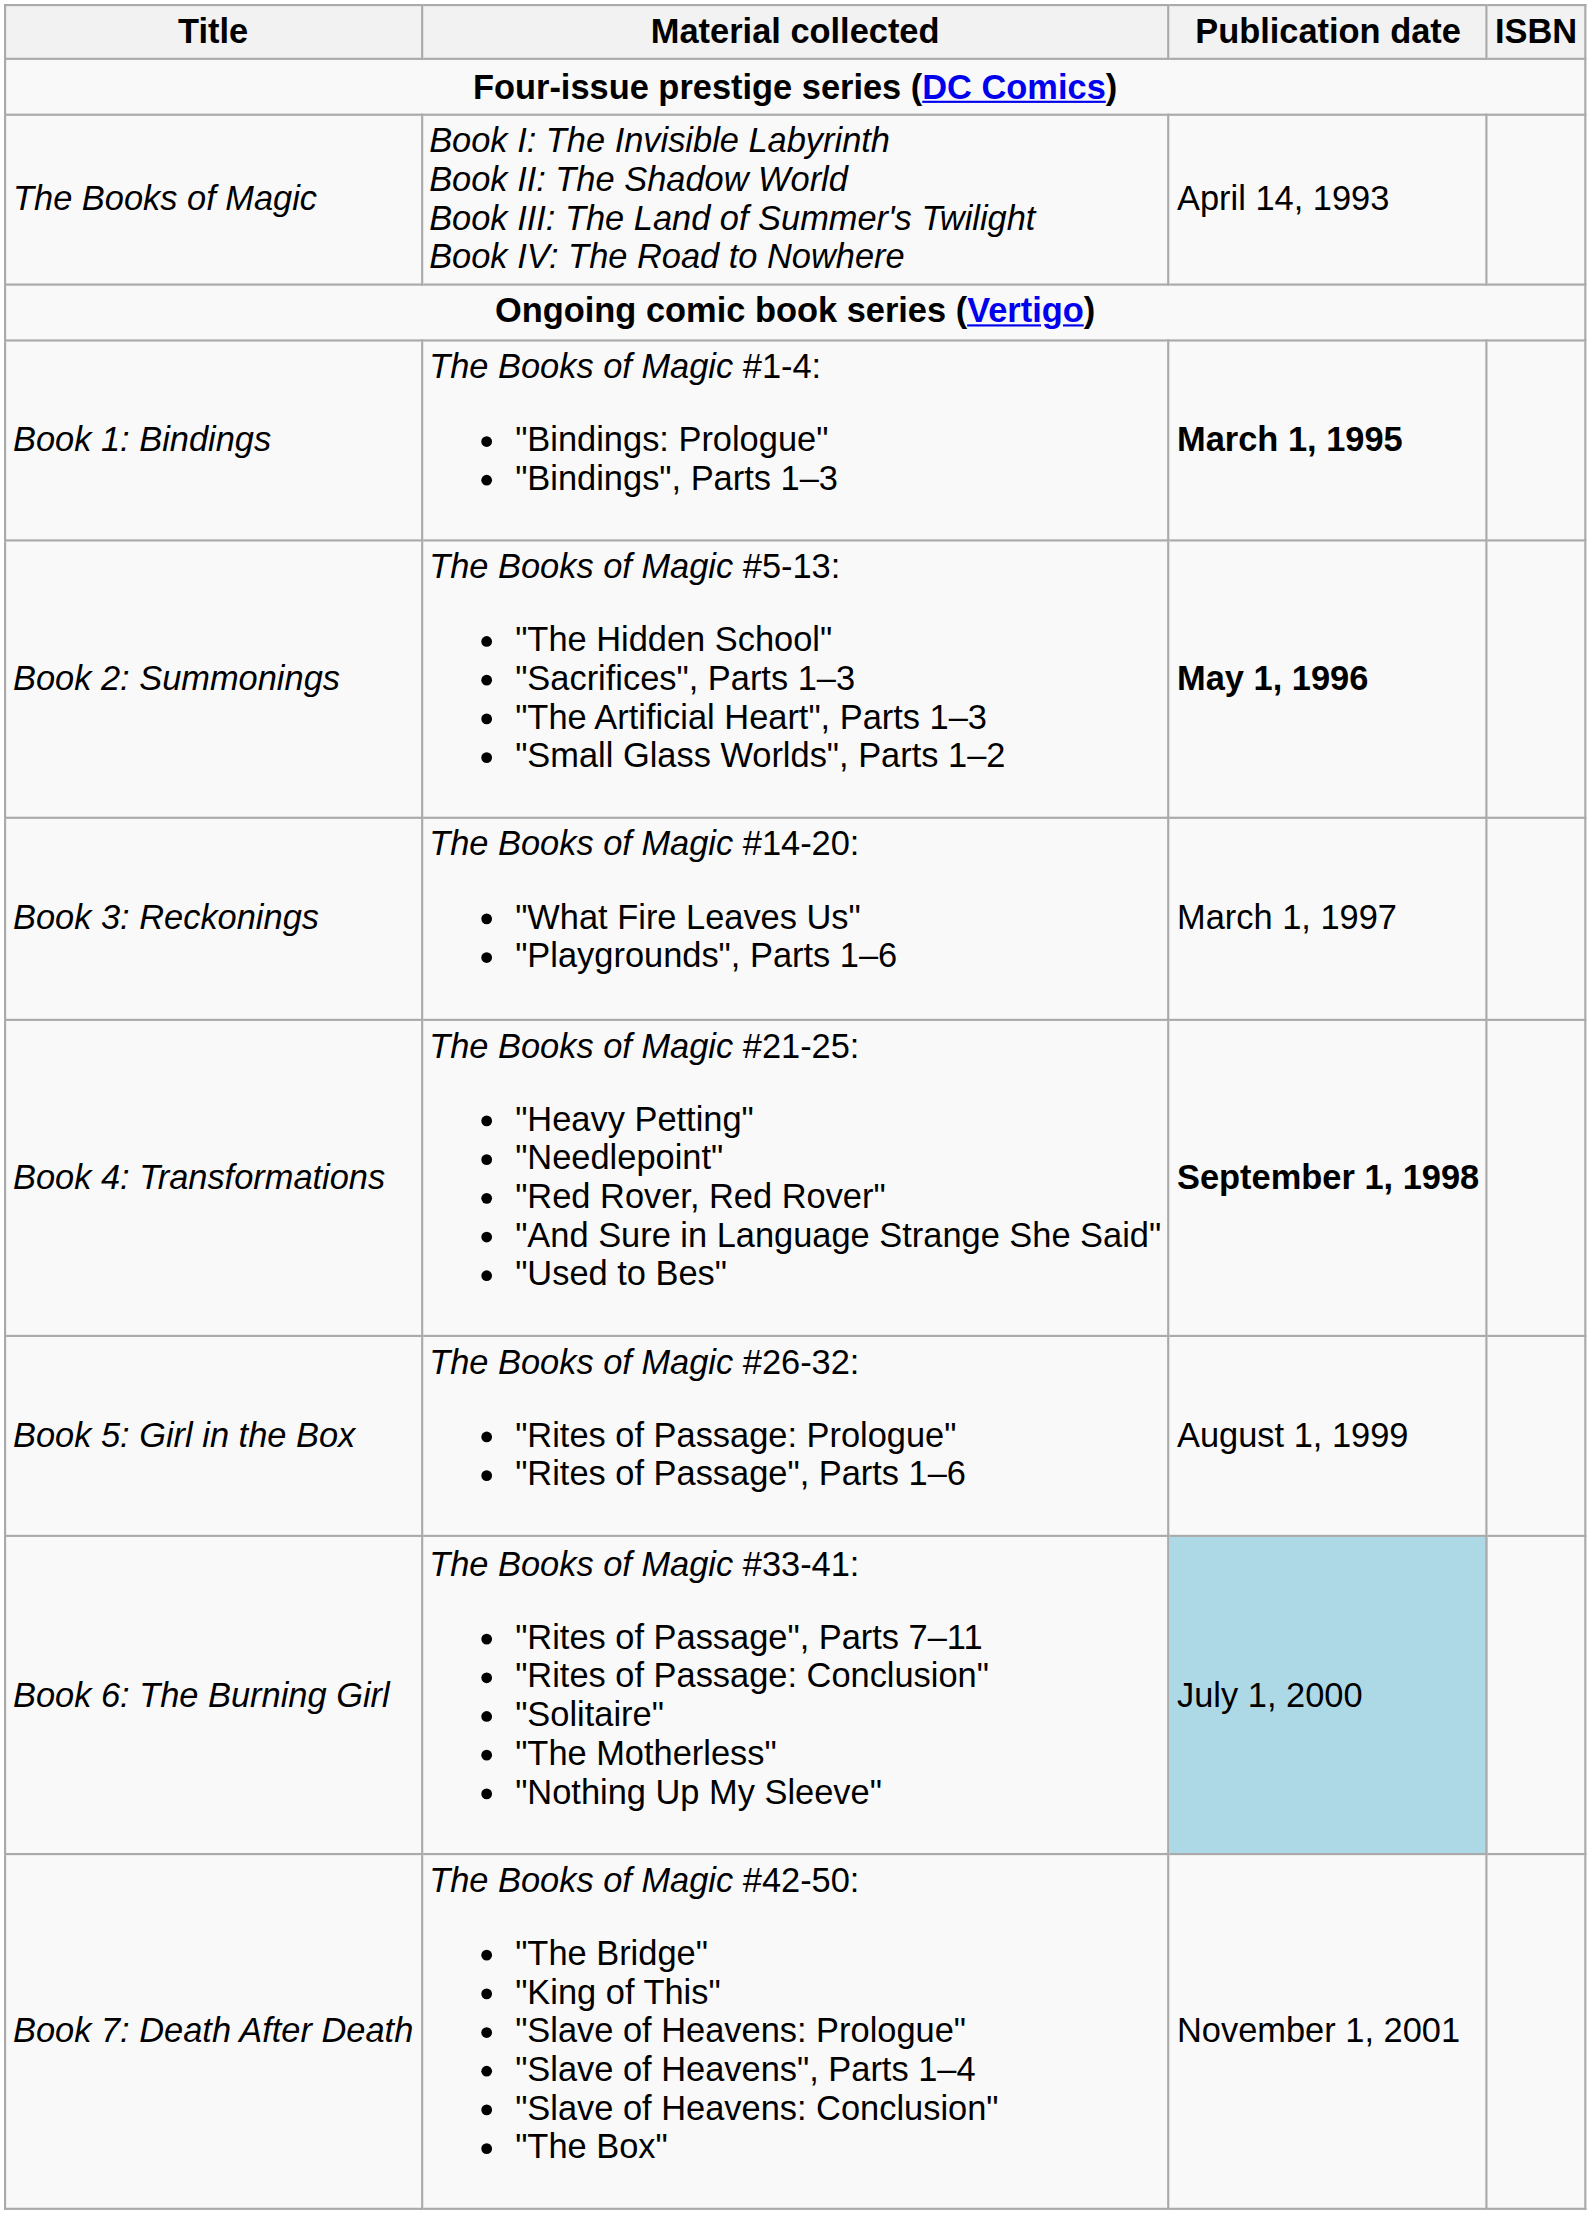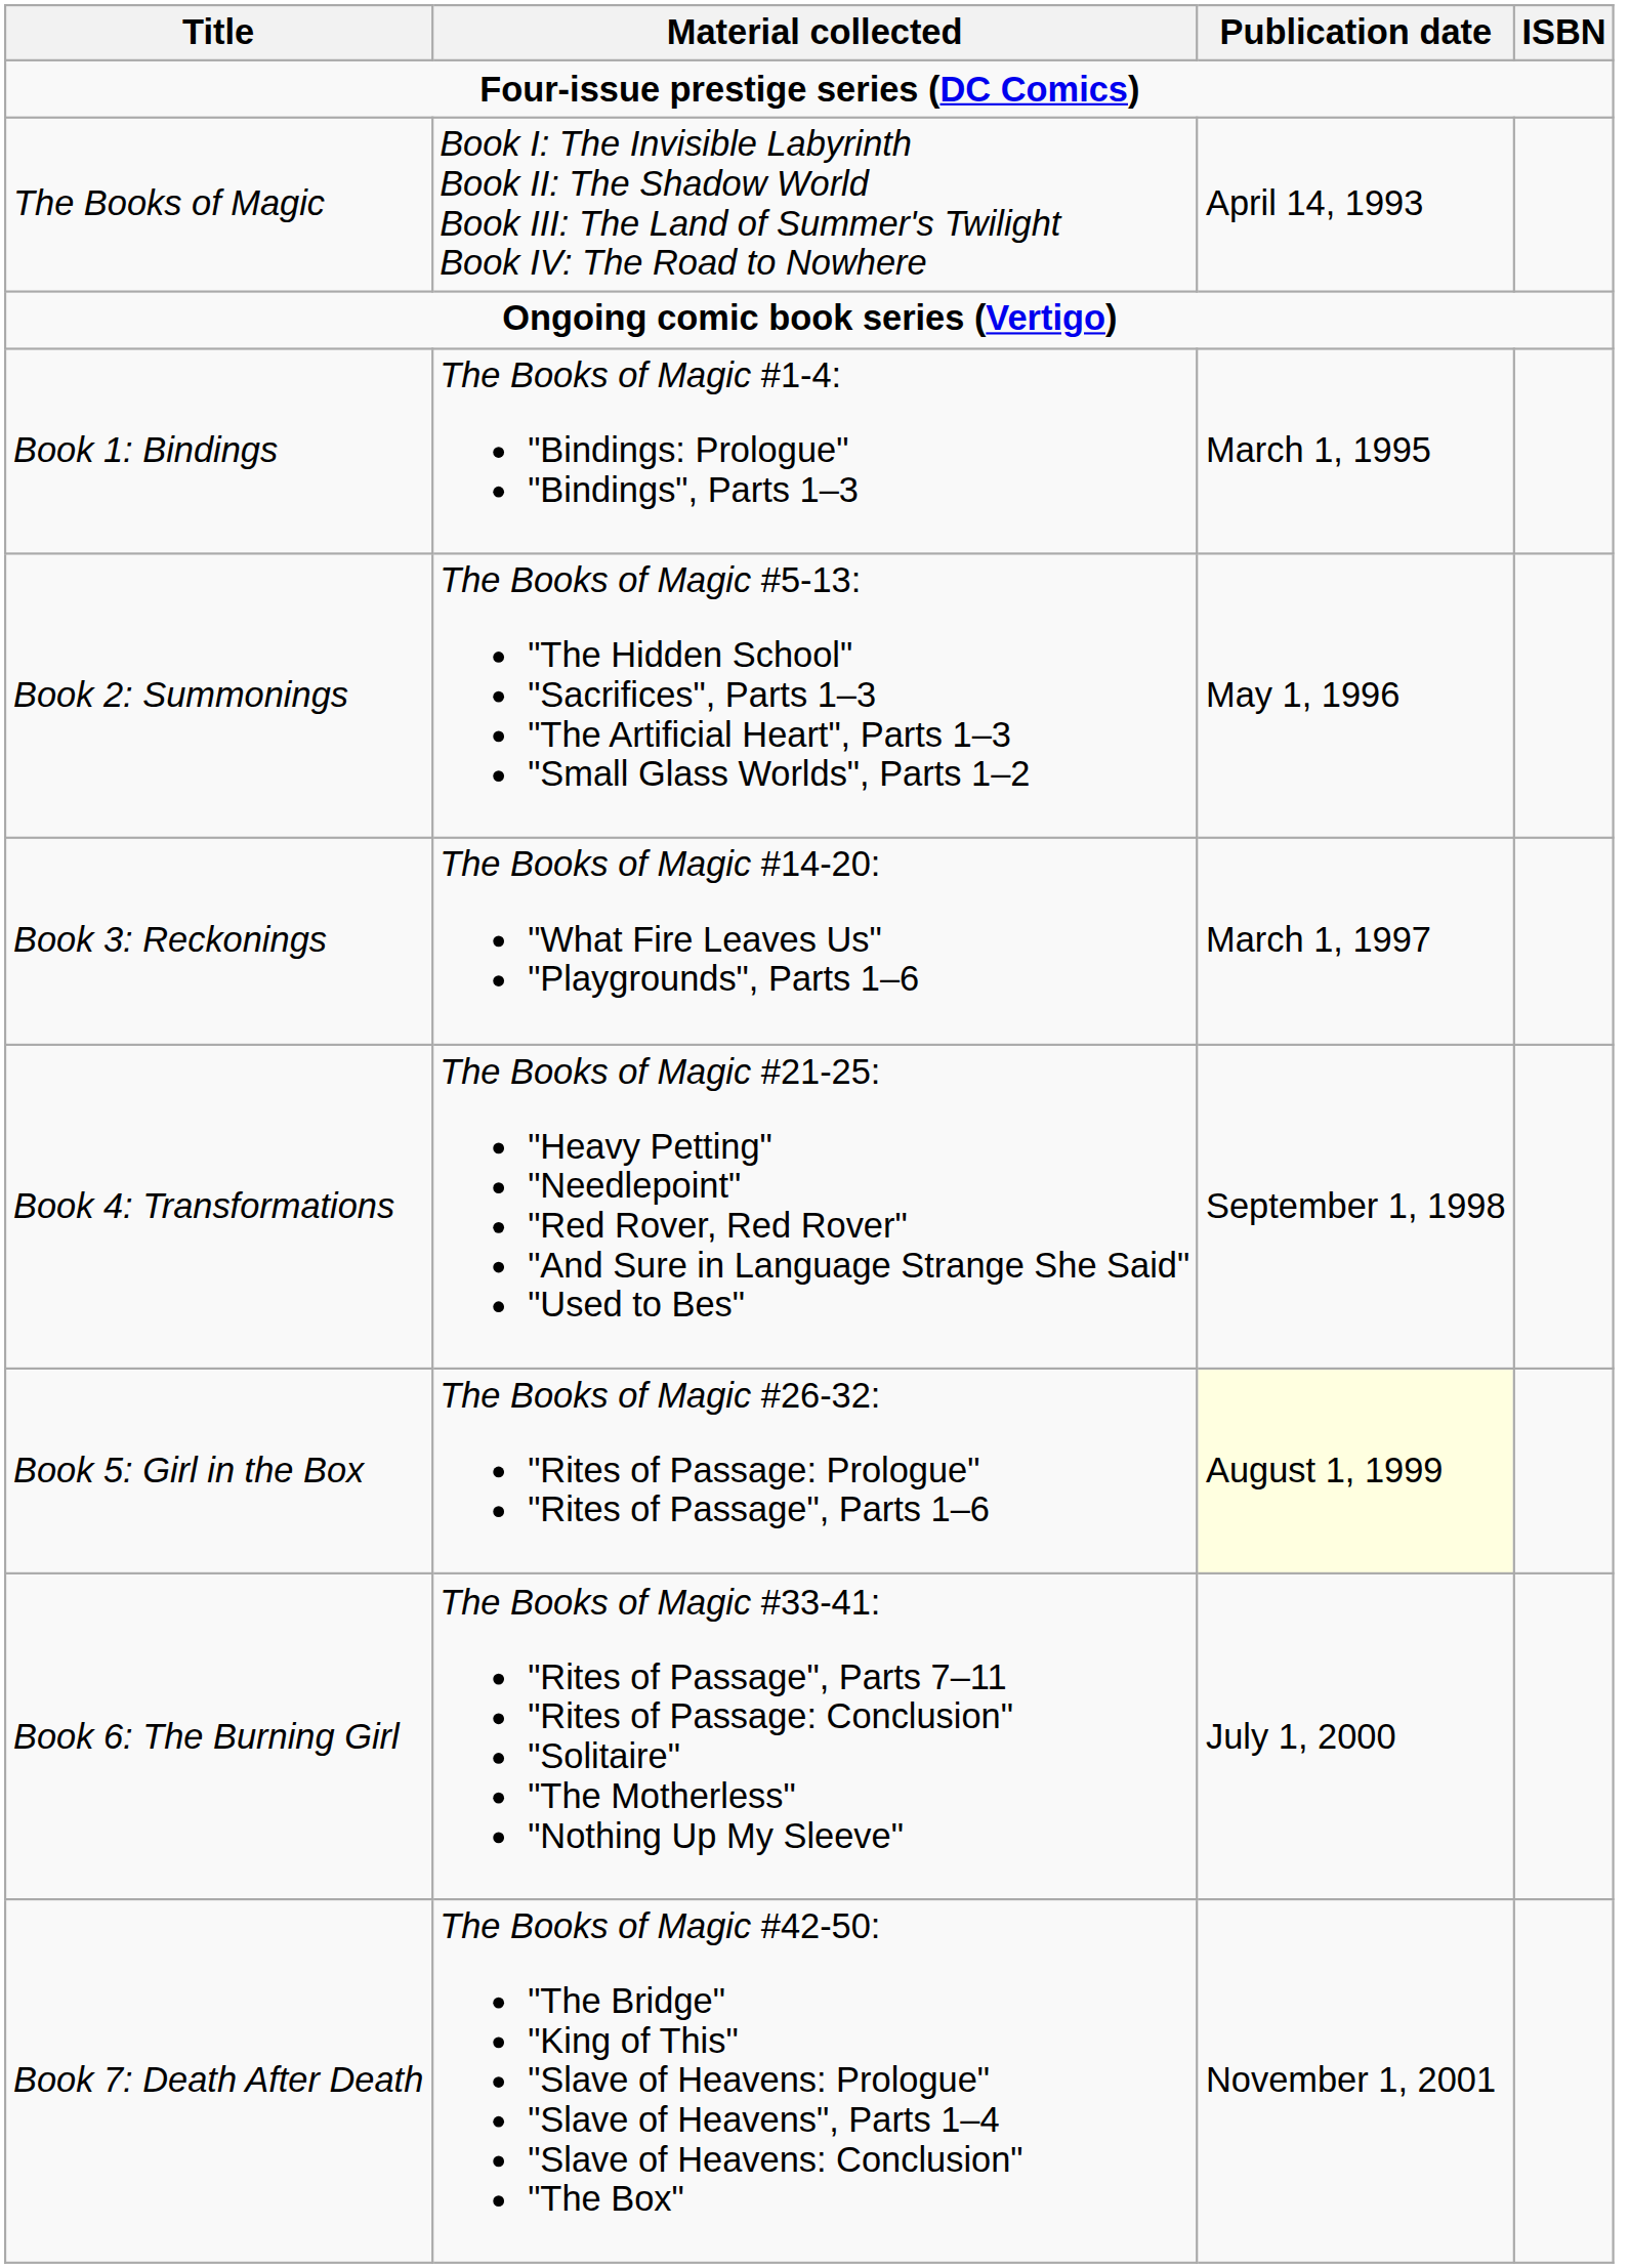Book 1: Bindings | Publication date: bold -> normal
Book 2: Summonings | Publication date: bold -> normal
Book 4: Transformations | Publication date: bold -> normal
Book 5: Girl in the Box | Publication date: no background -> lightyellow background
Book 6: The Burning Girl | Publication date: lightblue background -> no background
